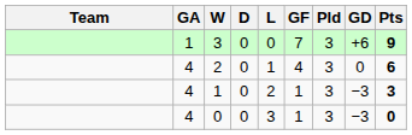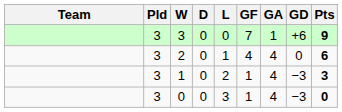columns swapped: Pld <-> GA
